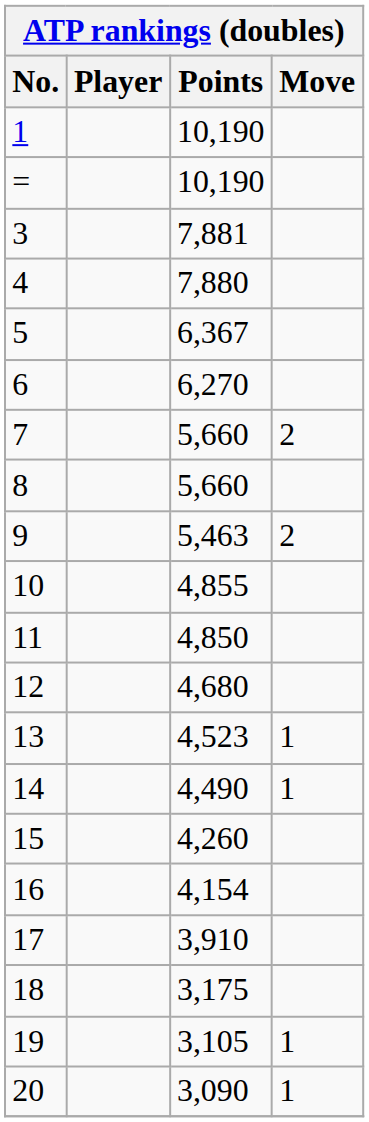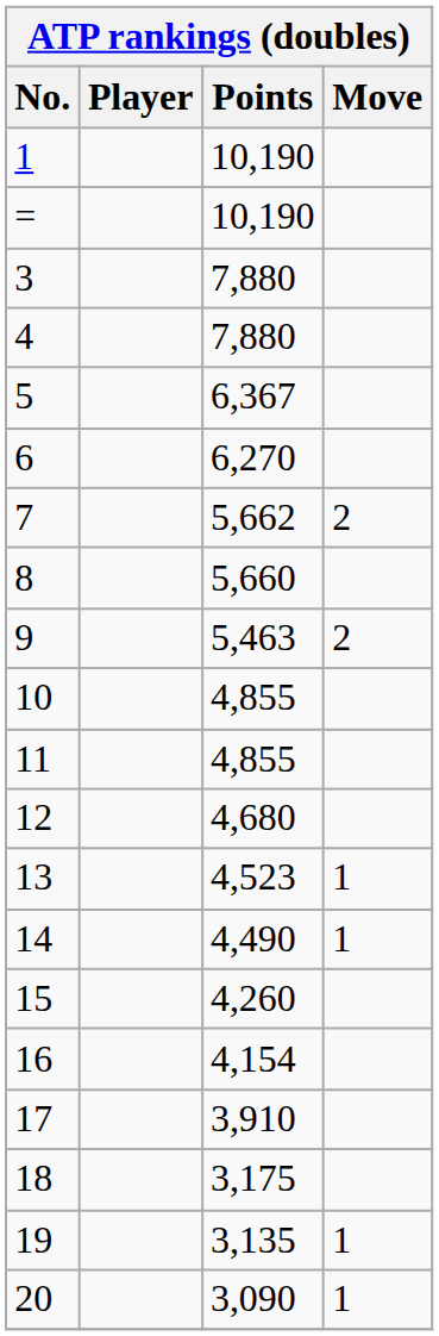3 | Points: 7,881 -> 7,880
7 | Points: 5,660 -> 5,662
11 | Points: 4,850 -> 4,855
19 | Points: 3,105 -> 3,135
